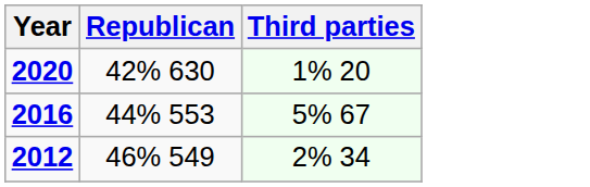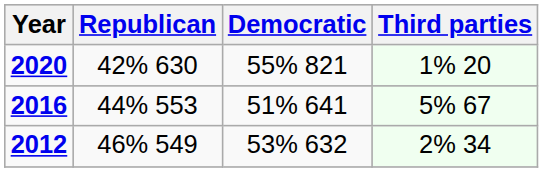+ column: Democratic | 55% 821 | 51% 641 | 53% 632
